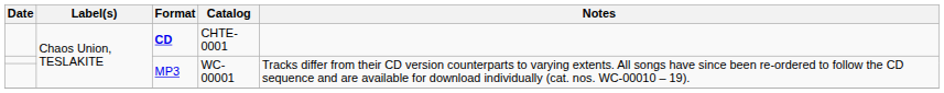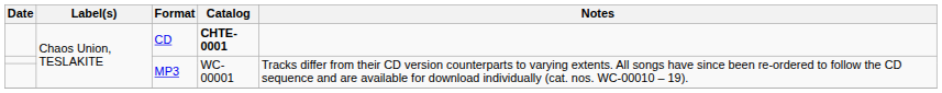CD | Format: bold -> normal
CD | Catalog: normal -> bold
